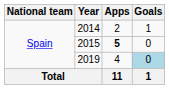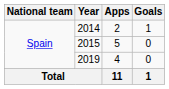2015 | Apps: bold -> normal
2019 | Goals: lightblue background -> no background
